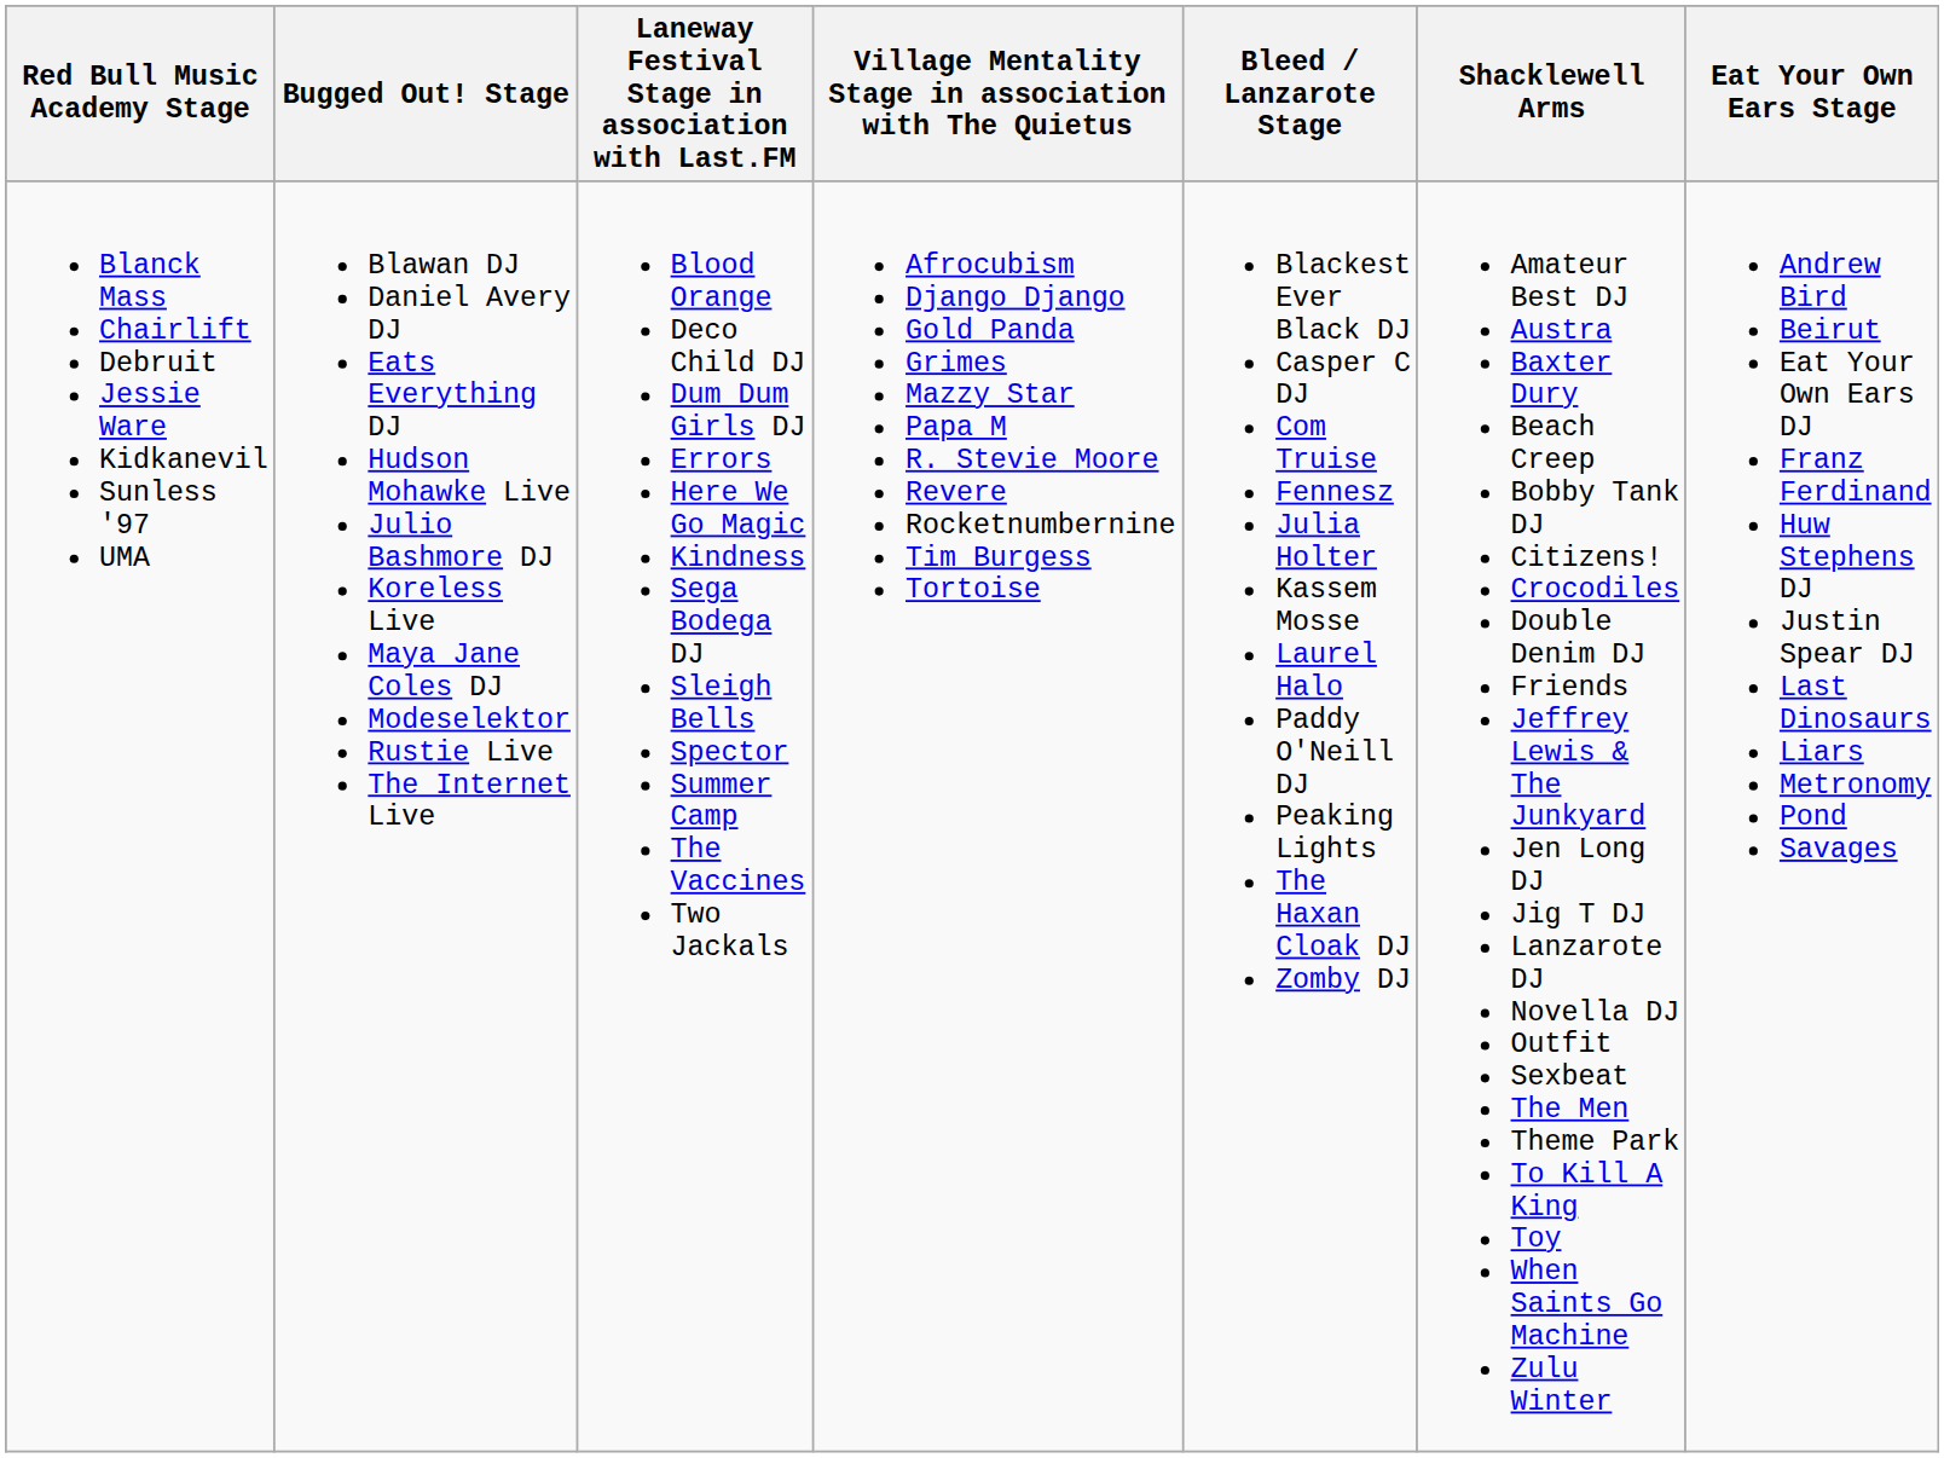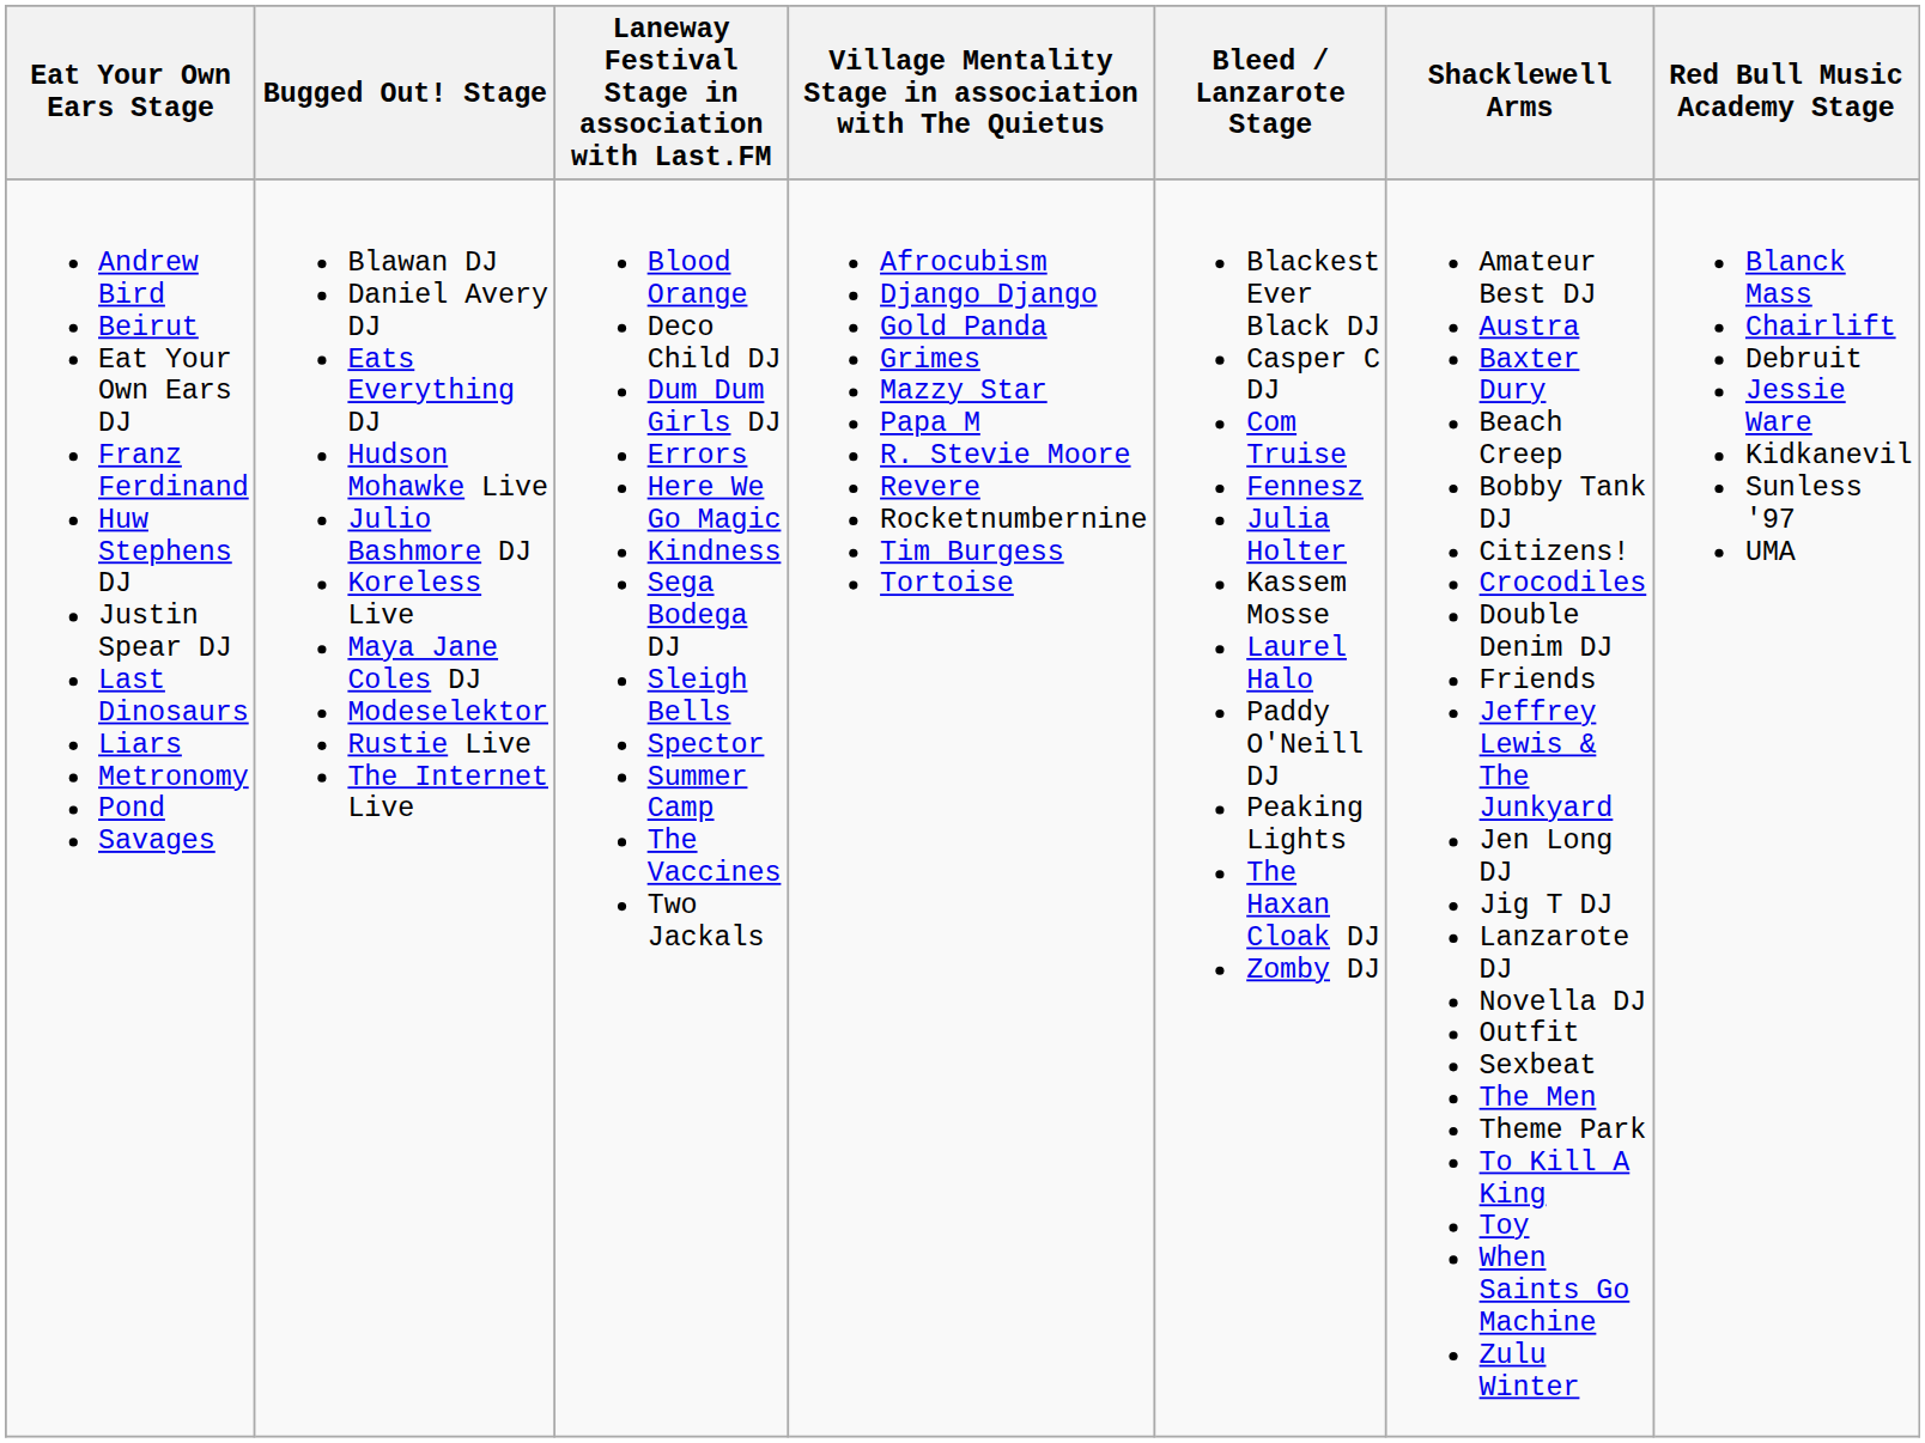columns swapped: Eat Your Own Ears Stage <-> Red Bull Music Academy Stage
